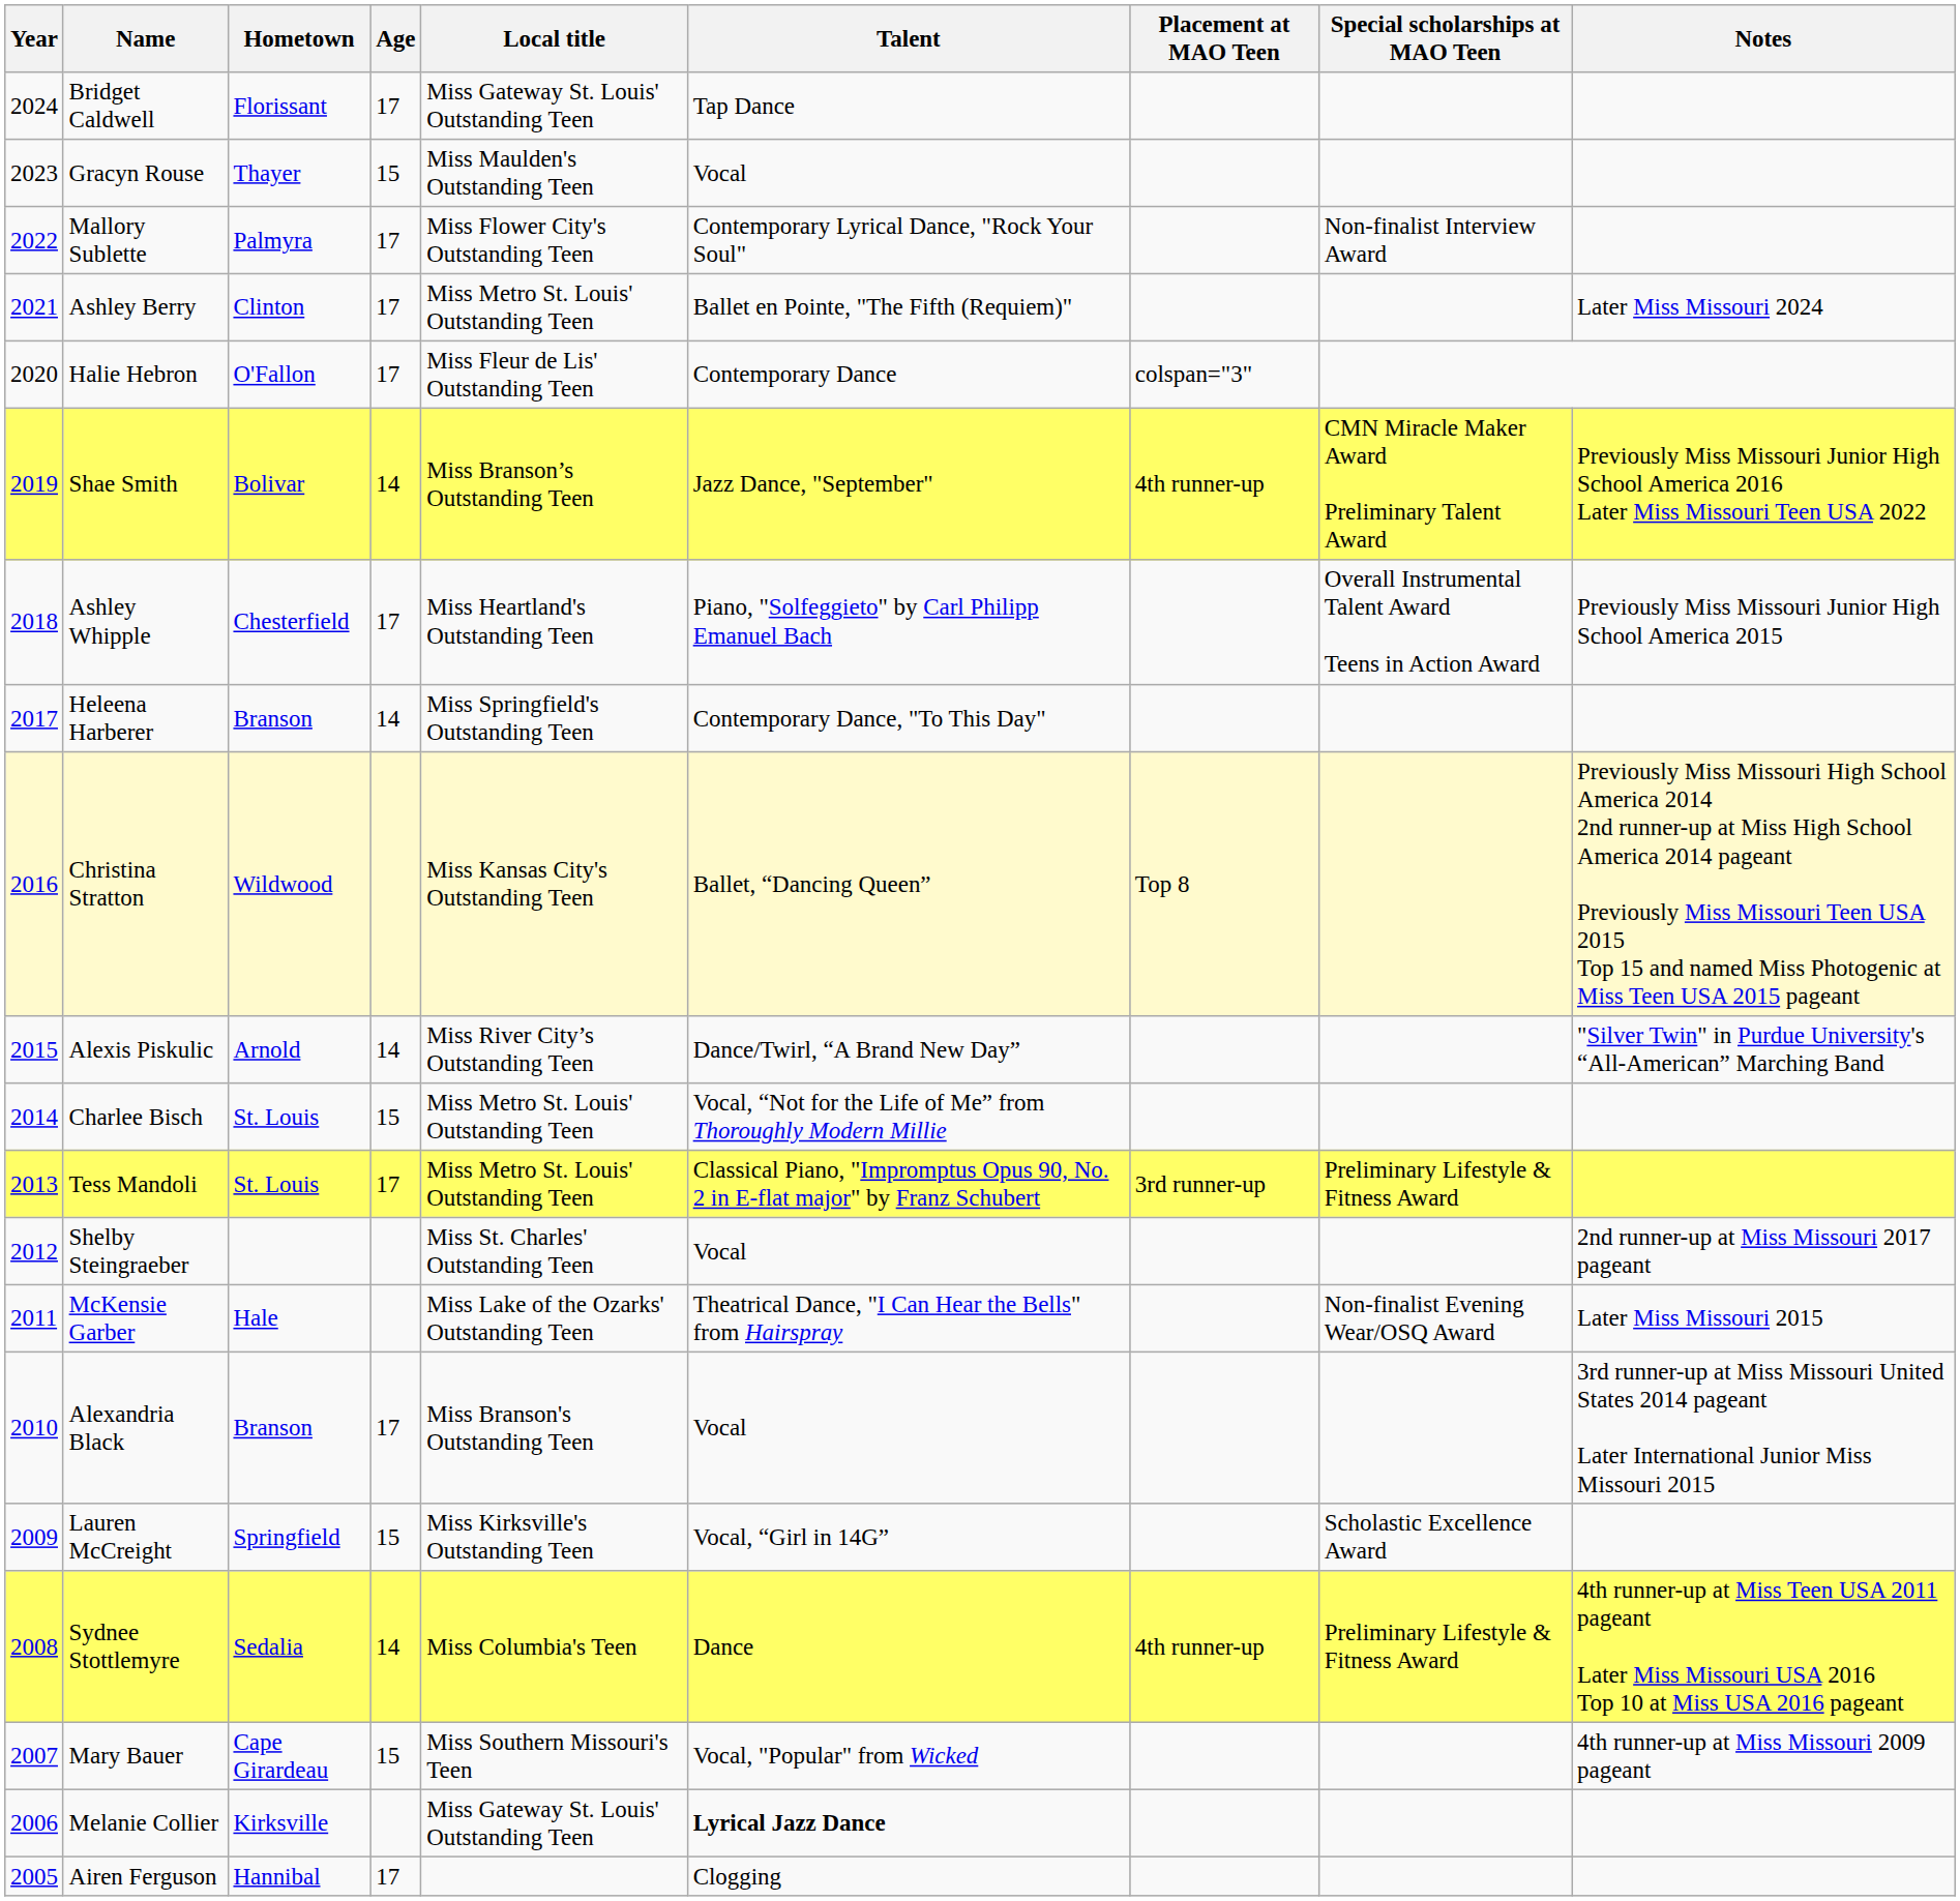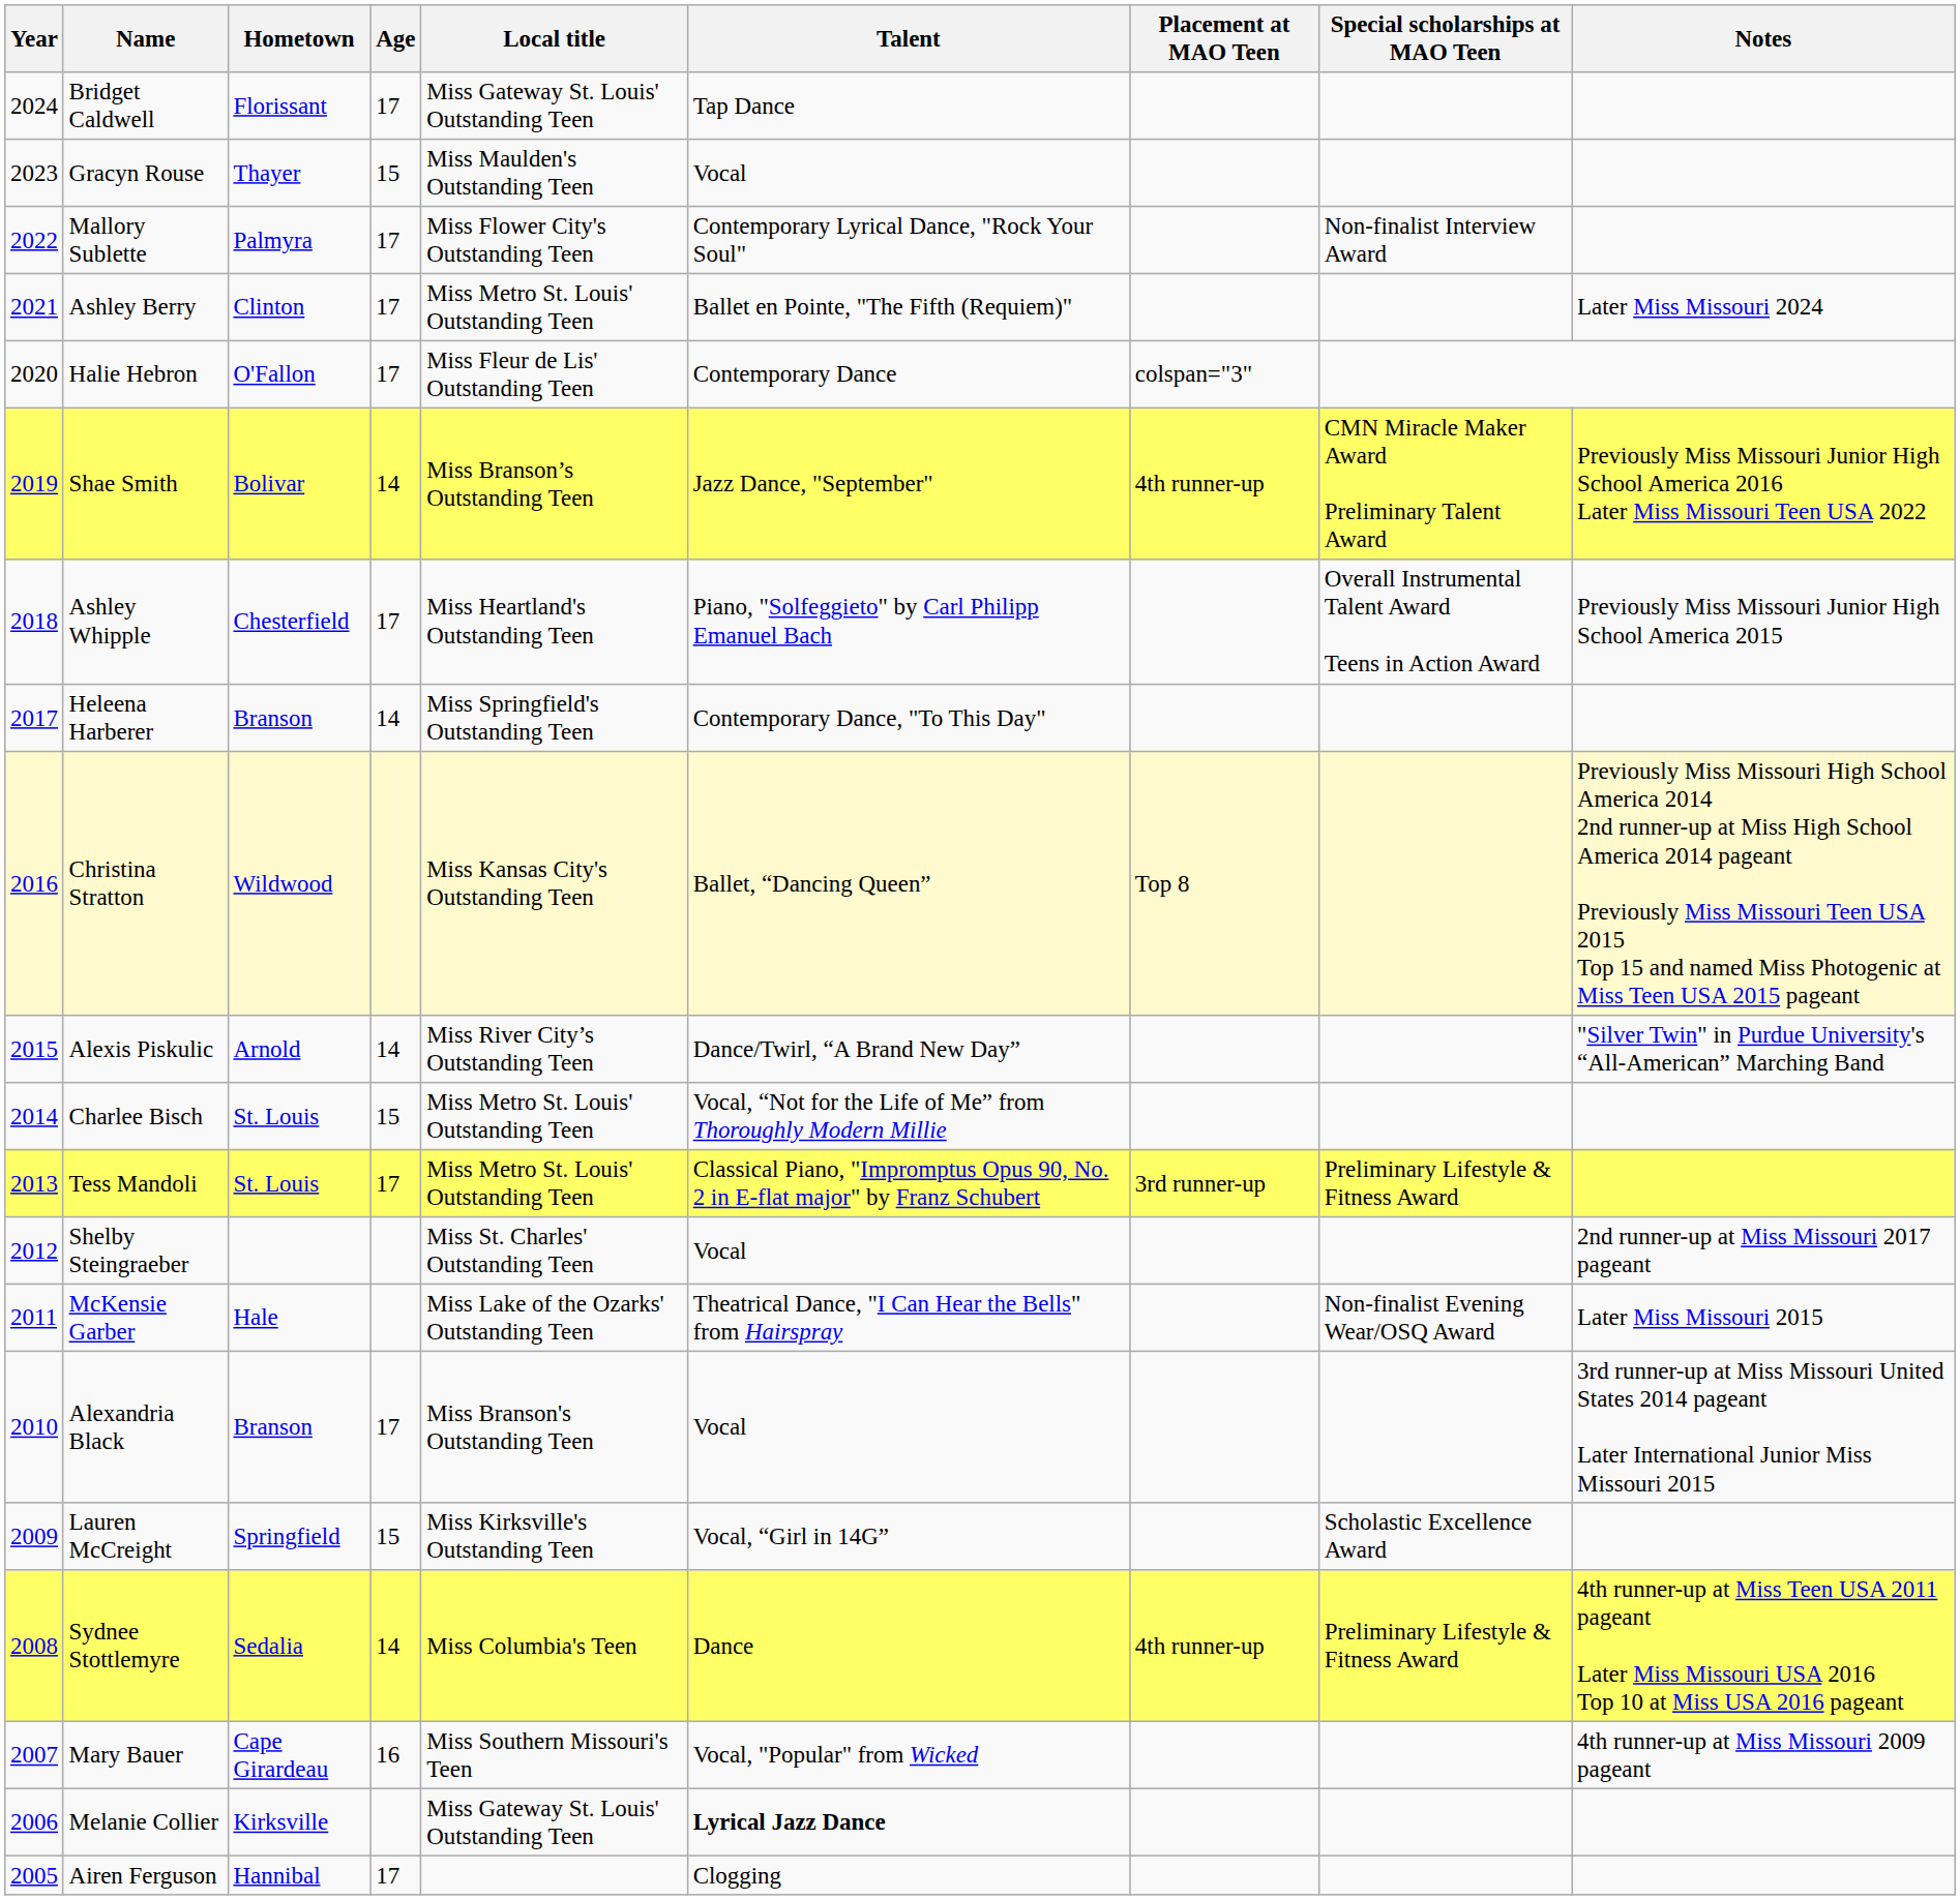Mary Bauer | Age: 15 -> 16
